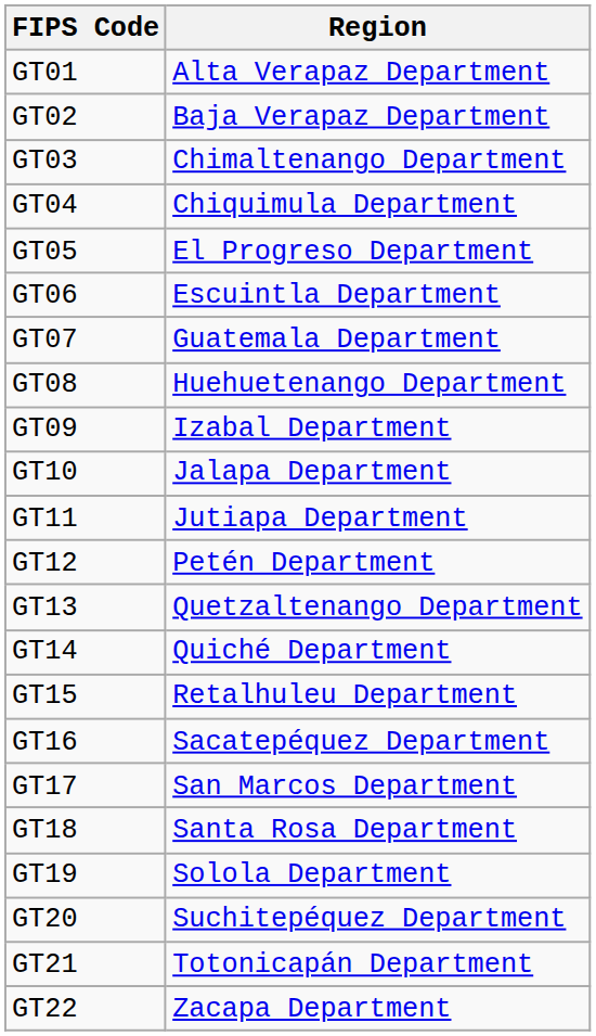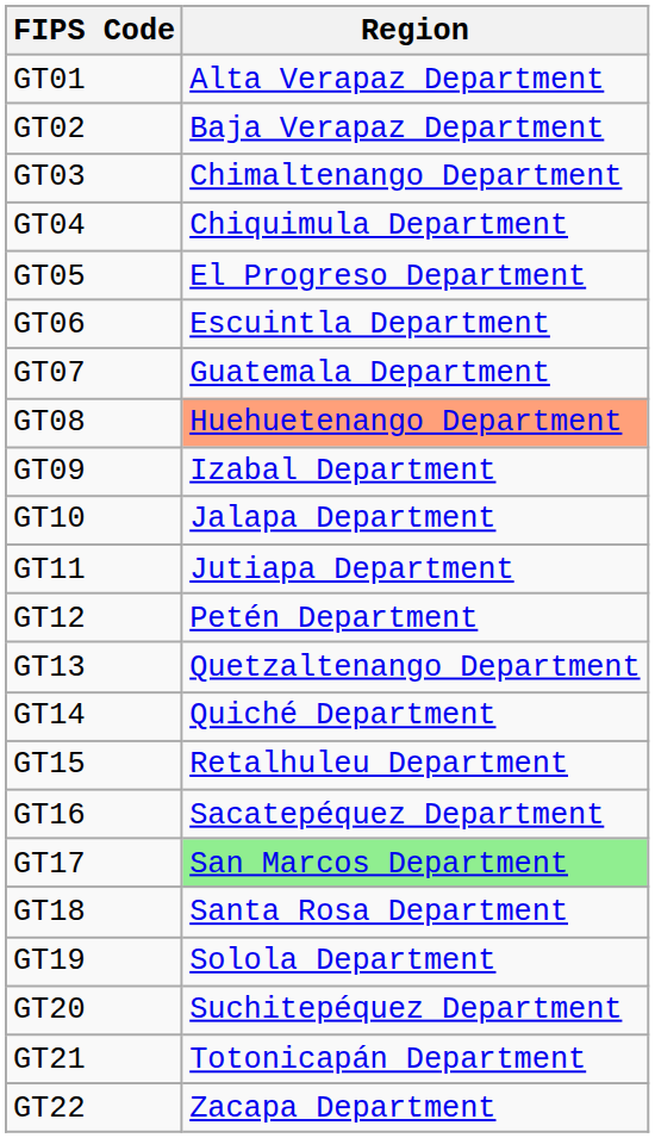GT08 | Region: no background -> lightsalmon background
GT17 | Region: no background -> lightgreen background
